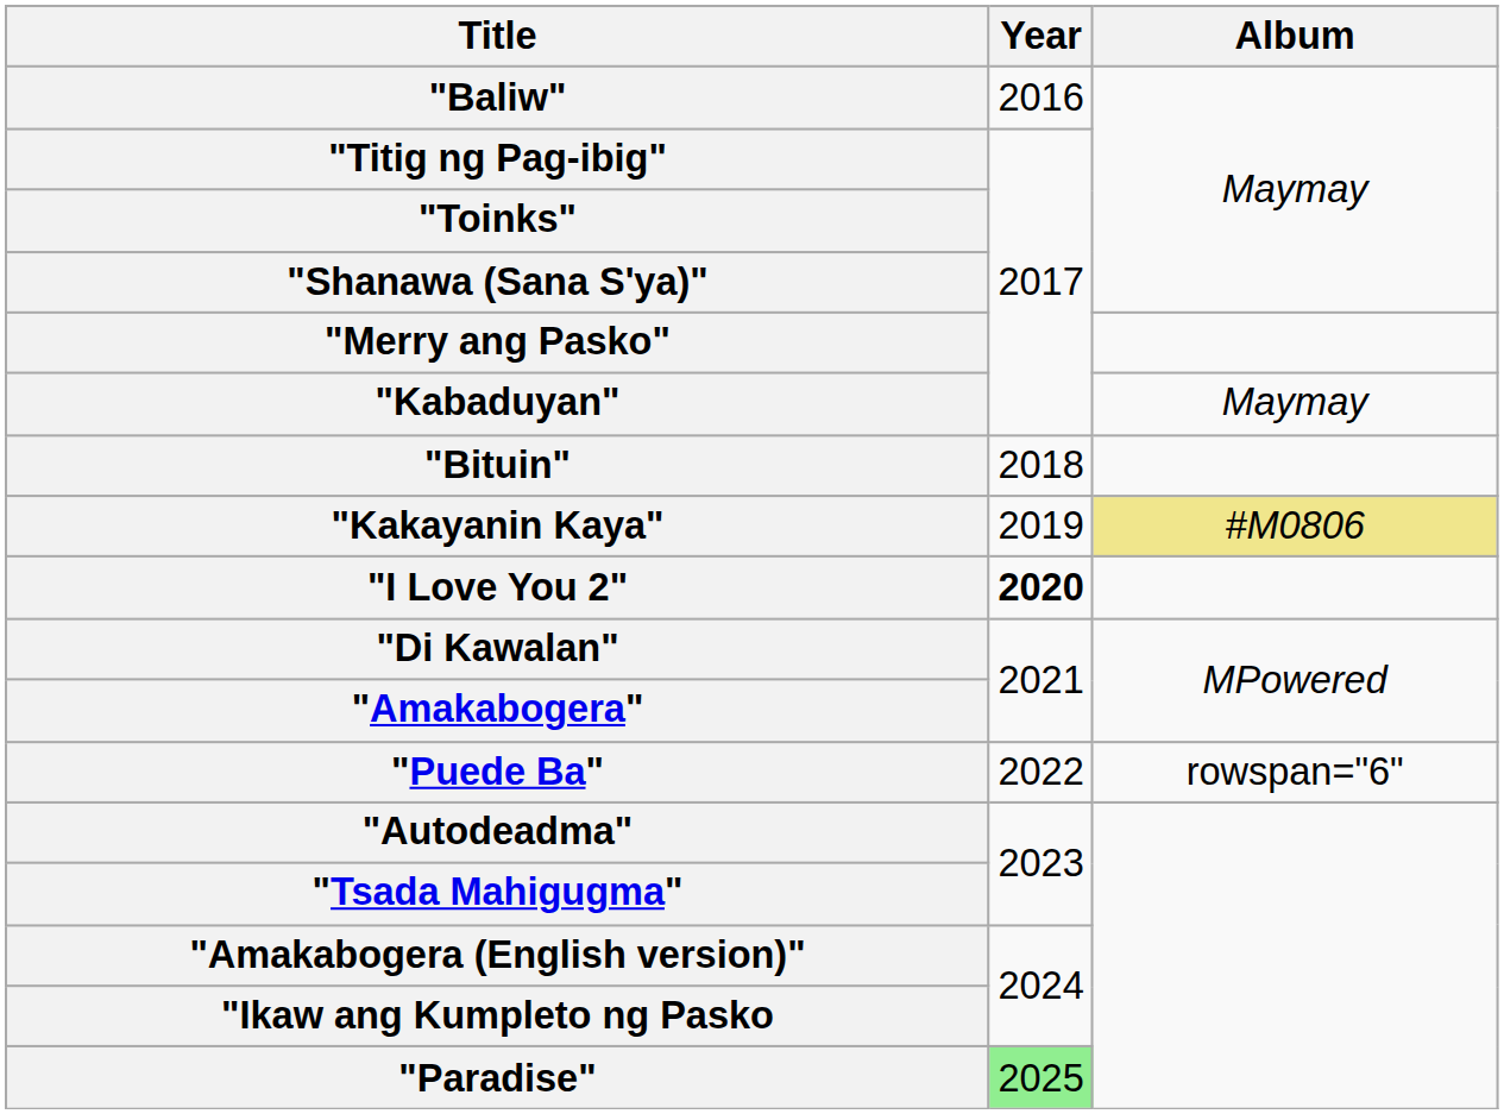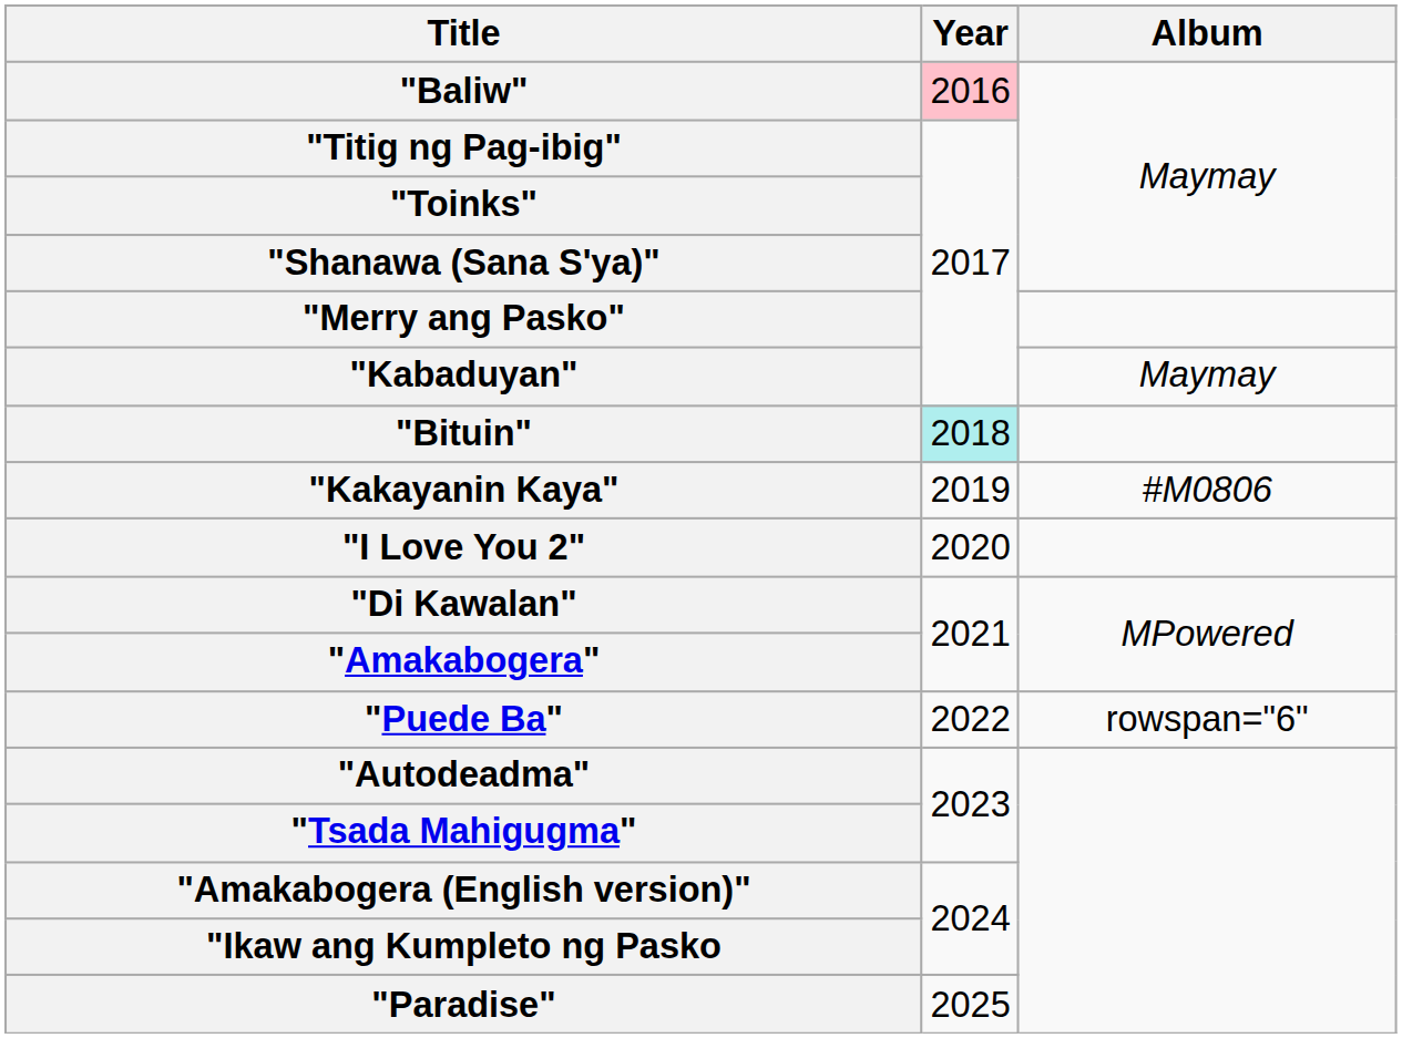"Baliw" | Year: no background -> pink background
"Bituin" | Year: no background -> paleturquoise background
"Kakayanin Kaya" | Album: khaki background -> no background
"I Love You 2" | Year: bold -> normal
"Paradise" | Year: lightgreen background -> no background
